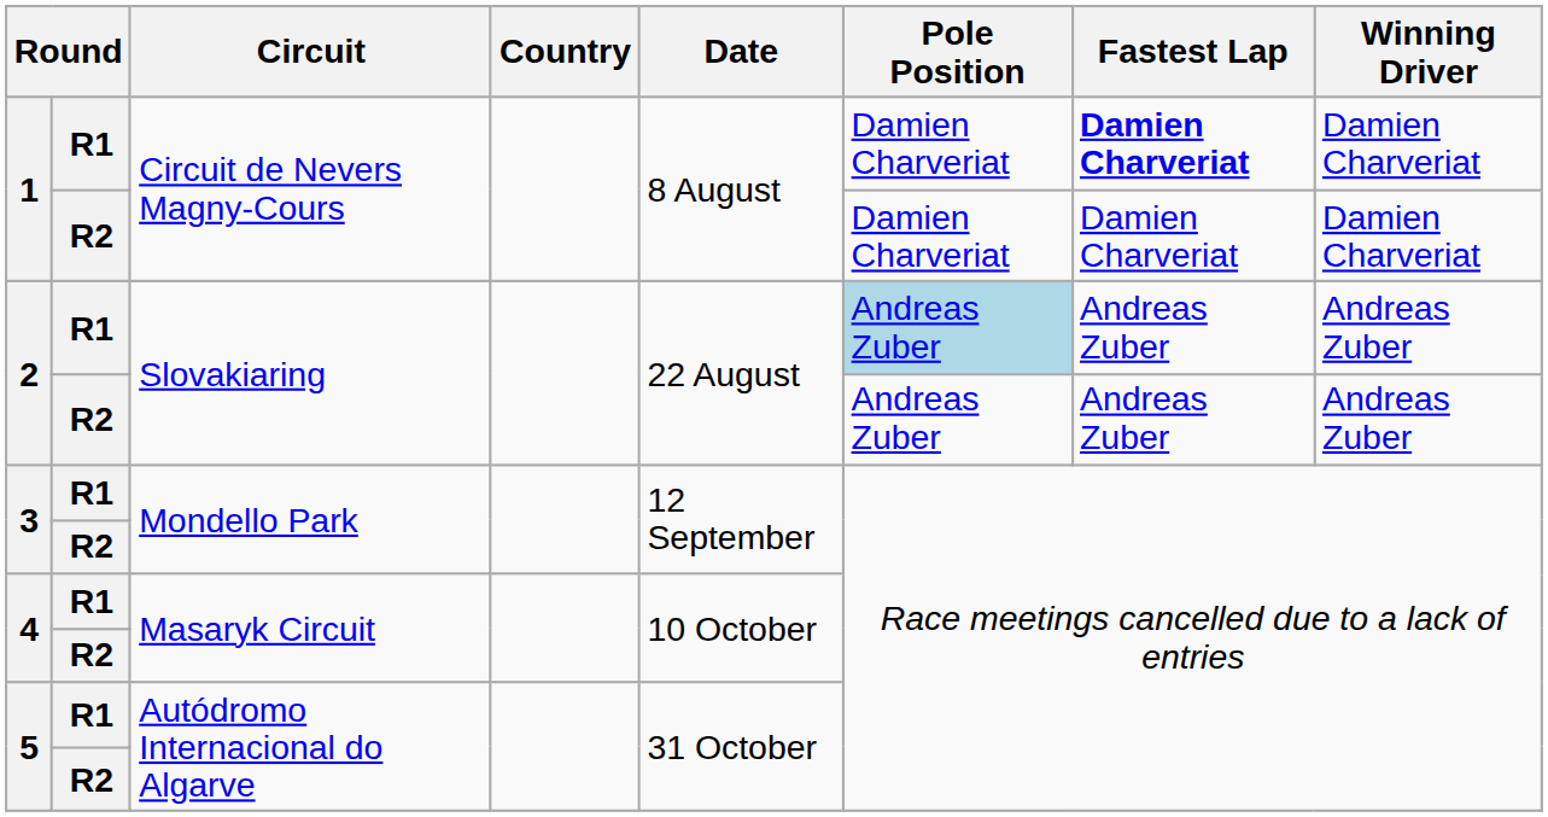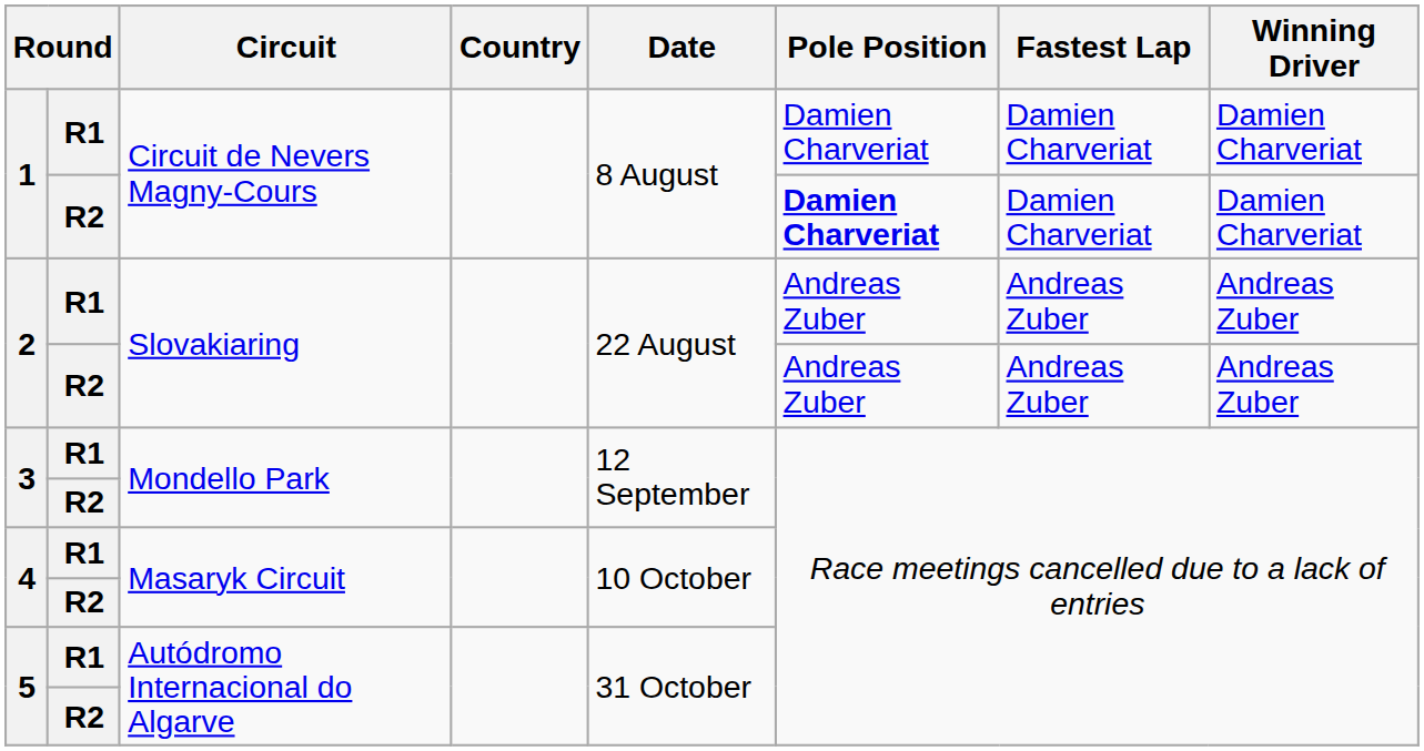1 / R1 | Fastest Lap: bold -> normal
1 / R2 | Pole Position: normal -> bold
2 / R1 | Pole Position: lightblue background -> no background
